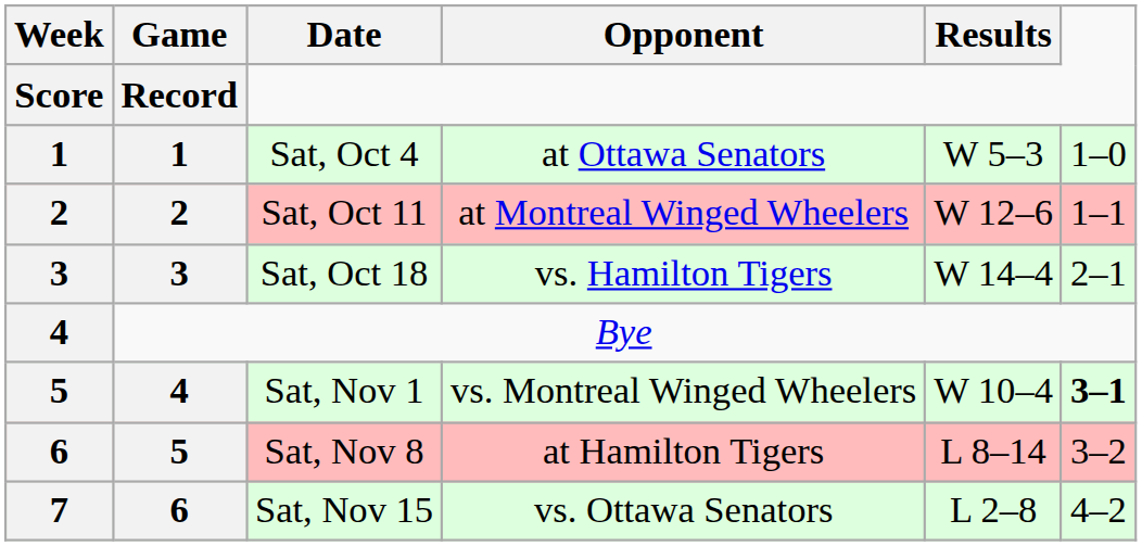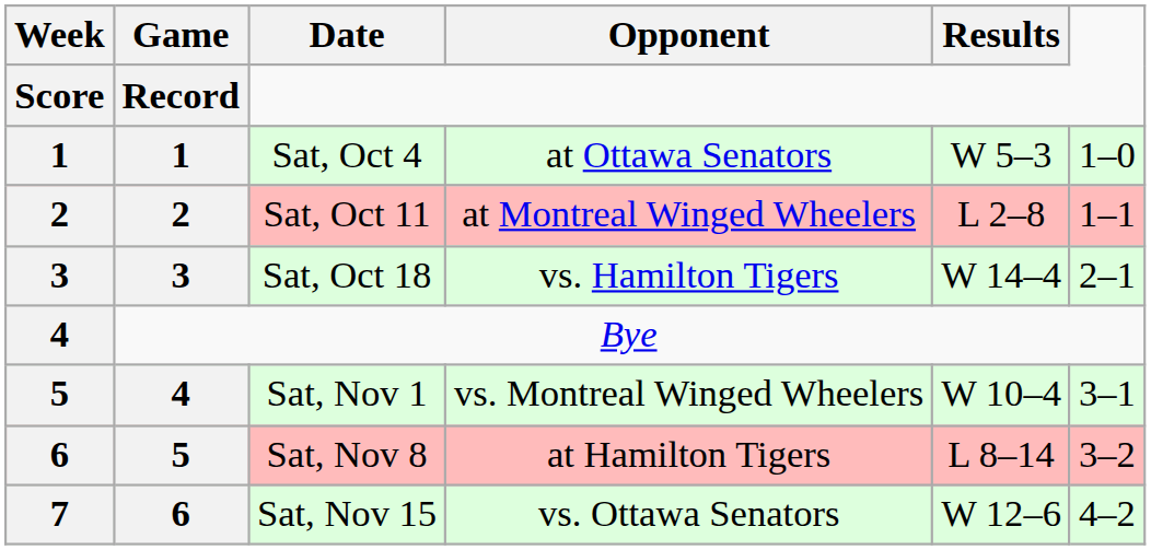Sat, Oct 11 | Results: W 12–6 -> L 2–8
Sat, Nov 1 | column 6: bold -> normal
Sat, Nov 15 | Results: L 2–8 -> W 12–6
